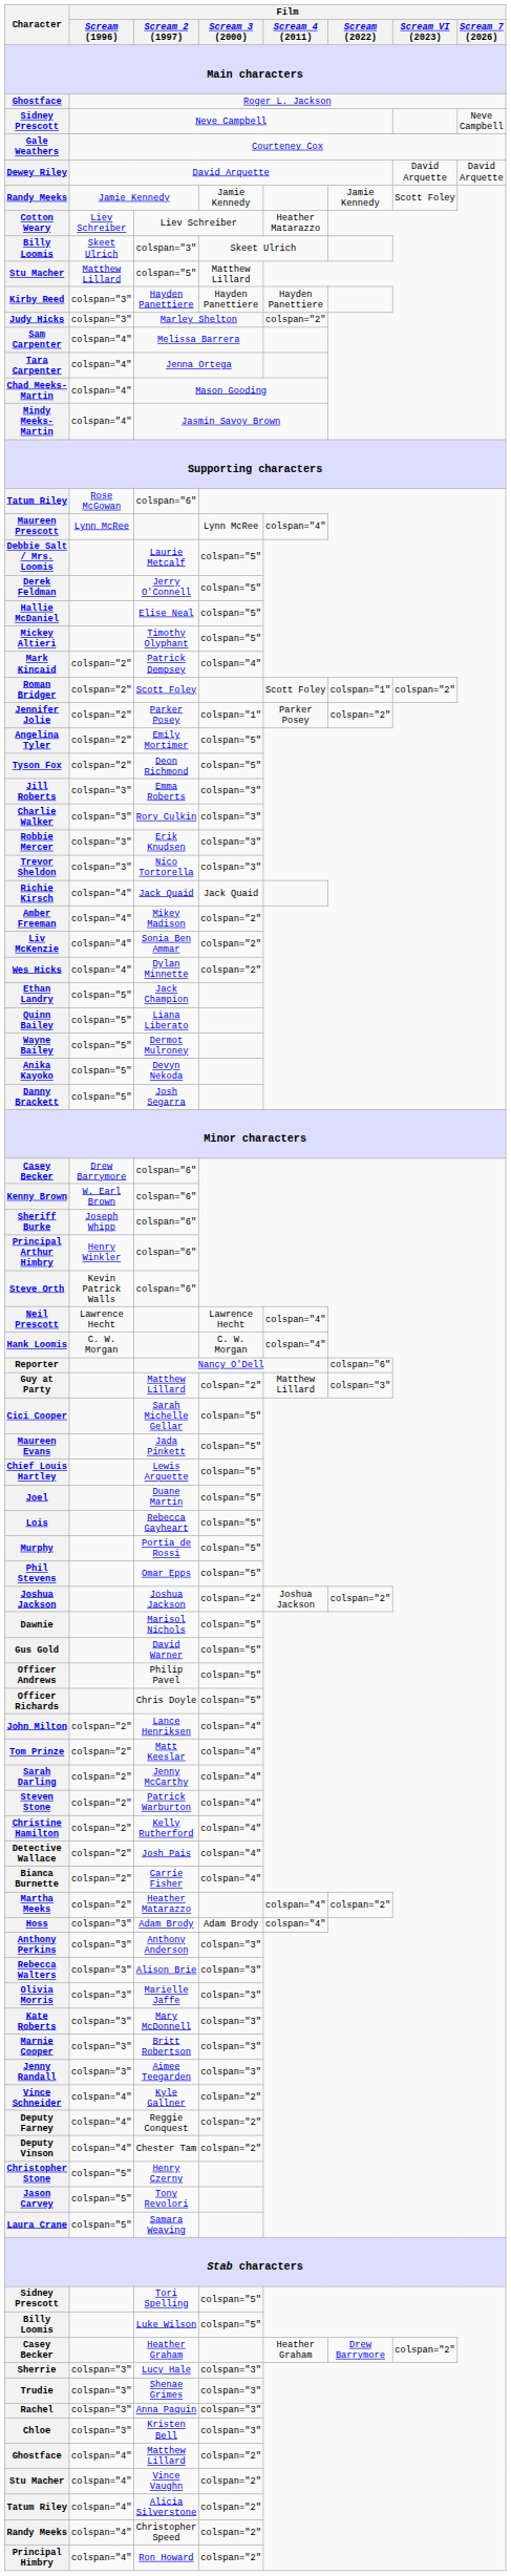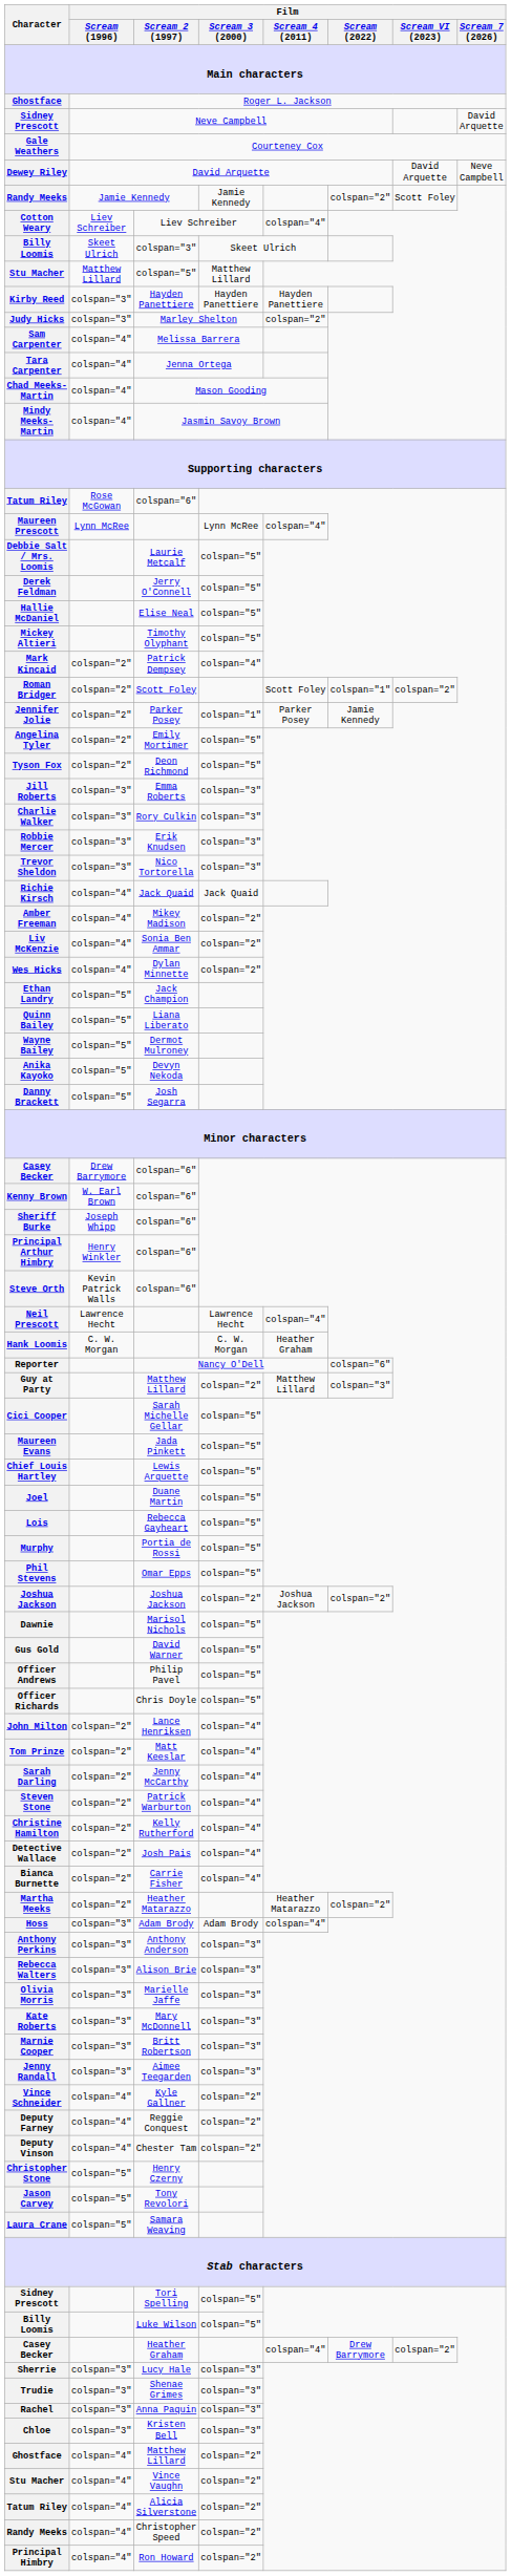Sidney Prescott / Neve Campbell | Film / Scream 7 (2026): Neve Campbell -> David Arquette
Dewey Riley | Film / Scream 7 (2026): David Arquette -> Neve Campbell
Randy Meeks / Jamie Kennedy | Film / Scream (2022): Jamie Kennedy -> colspan="2"
Cotton Weary | Film / Scream 4 (2011): Heather Matarazzo -> colspan="4"
Jennifer Jolie | Film / Scream (2022): colspan="2" -> Jamie Kennedy
Hank Loomis | Film / Scream 4 (2011): colspan="4" -> Heather Graham
Martha Meeks | Film / Scream 4 (2011): colspan="4" -> Heather Matarazzo
Casey Becker / Heather Graham | Film / Scream 4 (2011): Heather Graham -> colspan="4"
